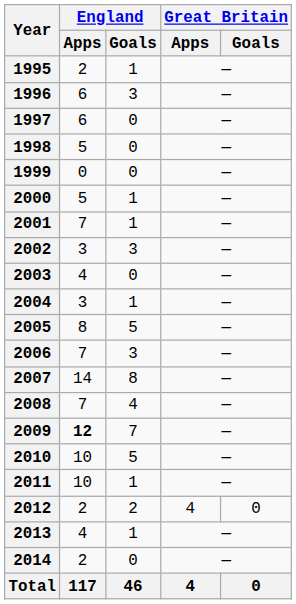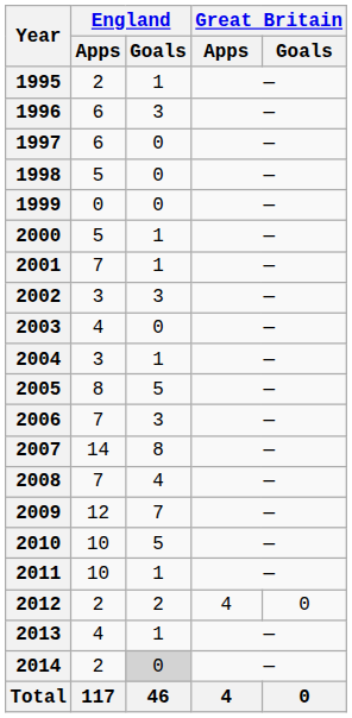2009 | England / Apps: bold -> normal
2014 | England / Goals: no background -> lightgrey background
